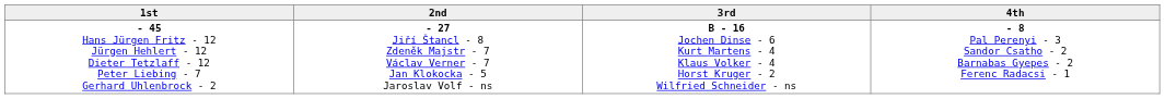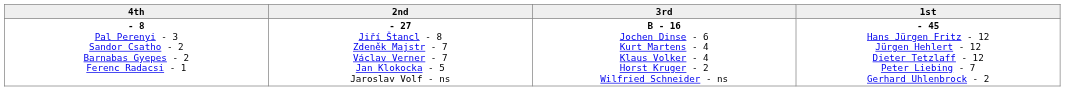columns swapped: 1st <-> 4th
